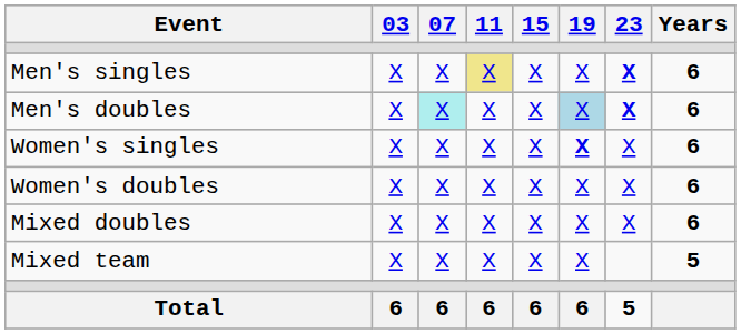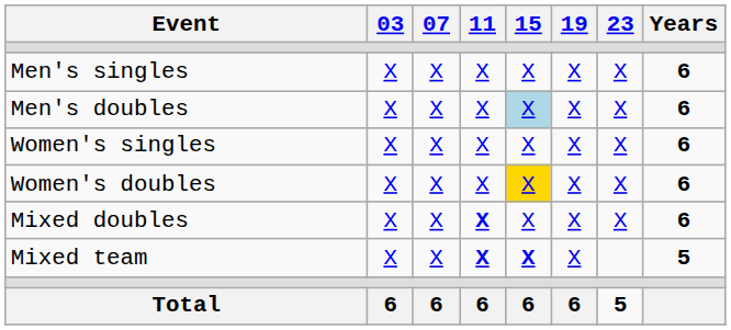Men's singles | 11: khaki background -> no background
Men's singles | 23: bold -> normal
Men's doubles | 07: paleturquoise background -> no background
Men's doubles | 15: no background -> lightblue background
Men's doubles | 19: lightblue background -> no background
Men's doubles | 23: bold -> normal
Women's singles | 19: bold -> normal
Women's doubles | 15: no background -> gold background
Mixed doubles | 11: normal -> bold
Mixed team | 11: normal -> bold
Mixed team | 15: normal -> bold
